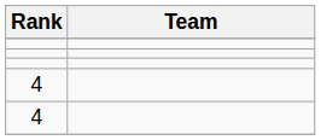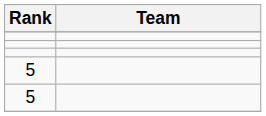row 5 | Rank: 4 -> 5
row 6 | Rank: 4 -> 5
